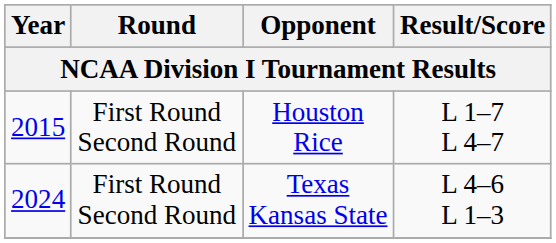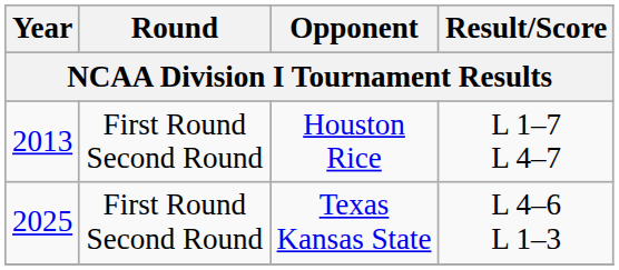Houston Rice | Year: 2015 -> 2013
Texas Kansas State | Year: 2024 -> 2025
